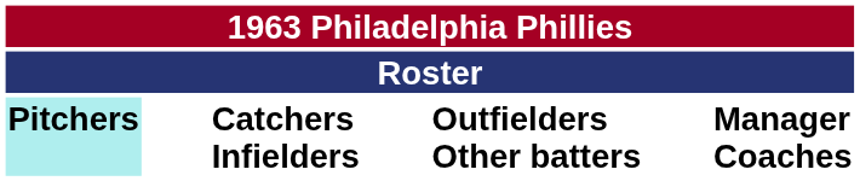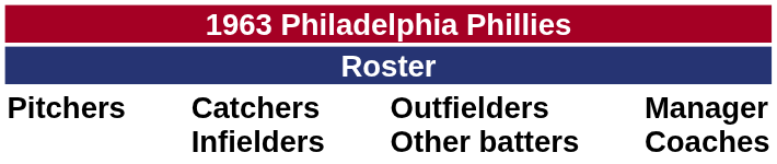Pitchers | column 1: paleturquoise background -> no background
